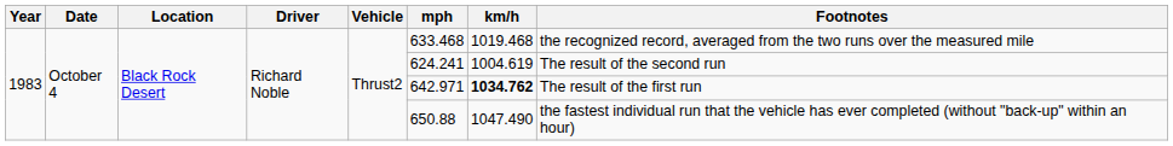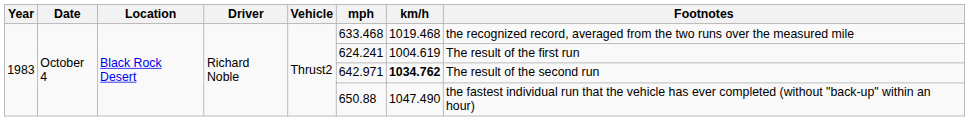row 3 | Footnotes: The result of the second run -> The result of the first run
row 4 | Footnotes: The result of the first run -> The result of the second run
